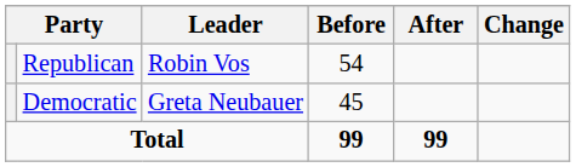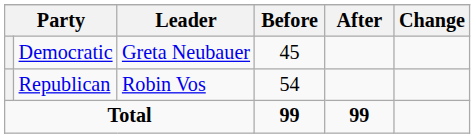rows swapped: Republican <-> Democratic
